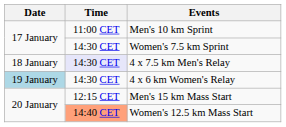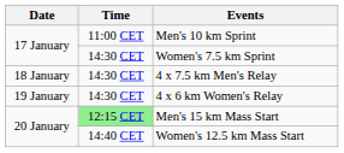4 x 7.5 km Men's Relay | Time: lavender background -> no background
4 x 6 km Women's Relay | Date: lightblue background -> no background
Men's 15 km Mass Start | Time: no background -> lightgreen background
Women's 12.5 km Mass Start | Time: lightsalmon background -> no background
